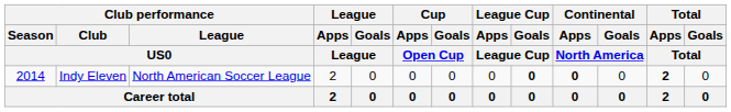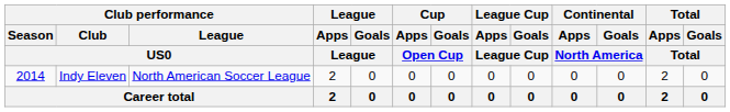Indy Eleven | League Cup / Goals / League Cup: bold -> normal
Indy Eleven | Continental / Apps / North America: bold -> normal
Indy Eleven | Total / Apps / Total: bold -> normal
